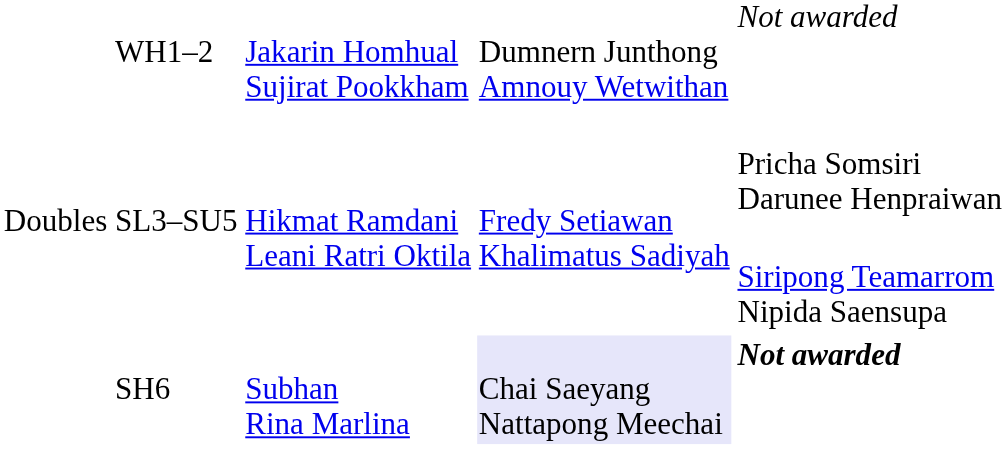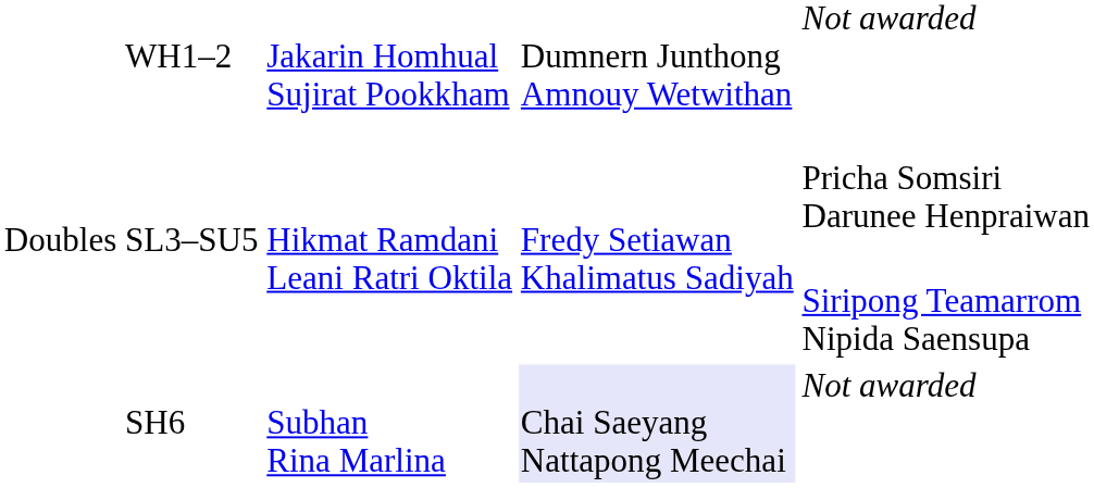SH6 | column 5: bold -> normal
